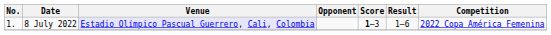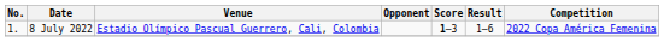8 July 2022 | Venue: lavender background -> no background
